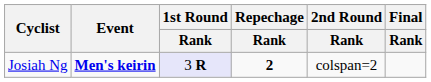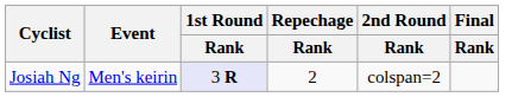Josiah Ng | Event: bold -> normal
Josiah Ng | Repechage / Rank: bold -> normal
